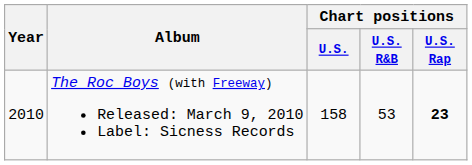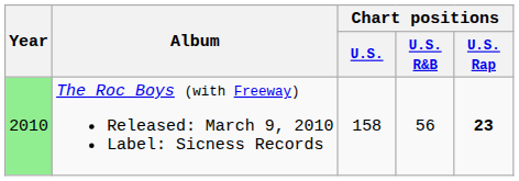row 3 | Year: no background -> lightgreen background
row 3 | Chart positions / U.S. R&B: 53 -> 56
